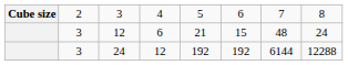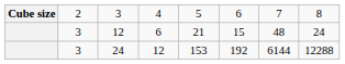row 3 | column 5: 192 -> 153
